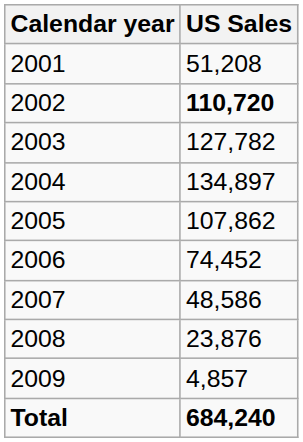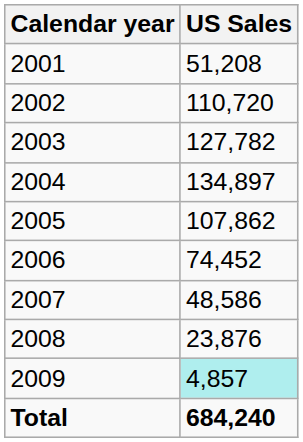2002 | US Sales: bold -> normal
2009 | US Sales: no background -> paleturquoise background
